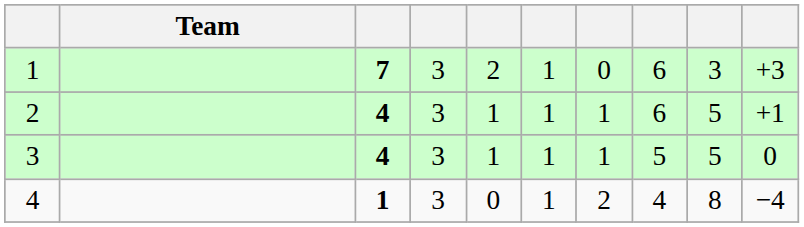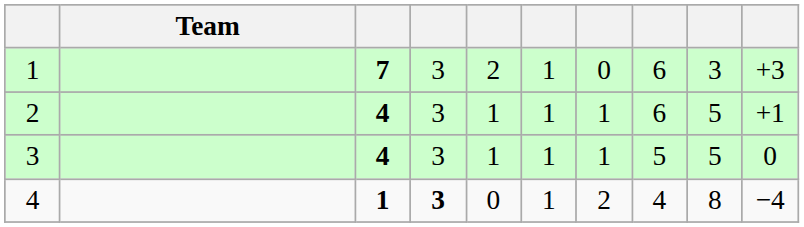row 5 | column 4: normal -> bold
